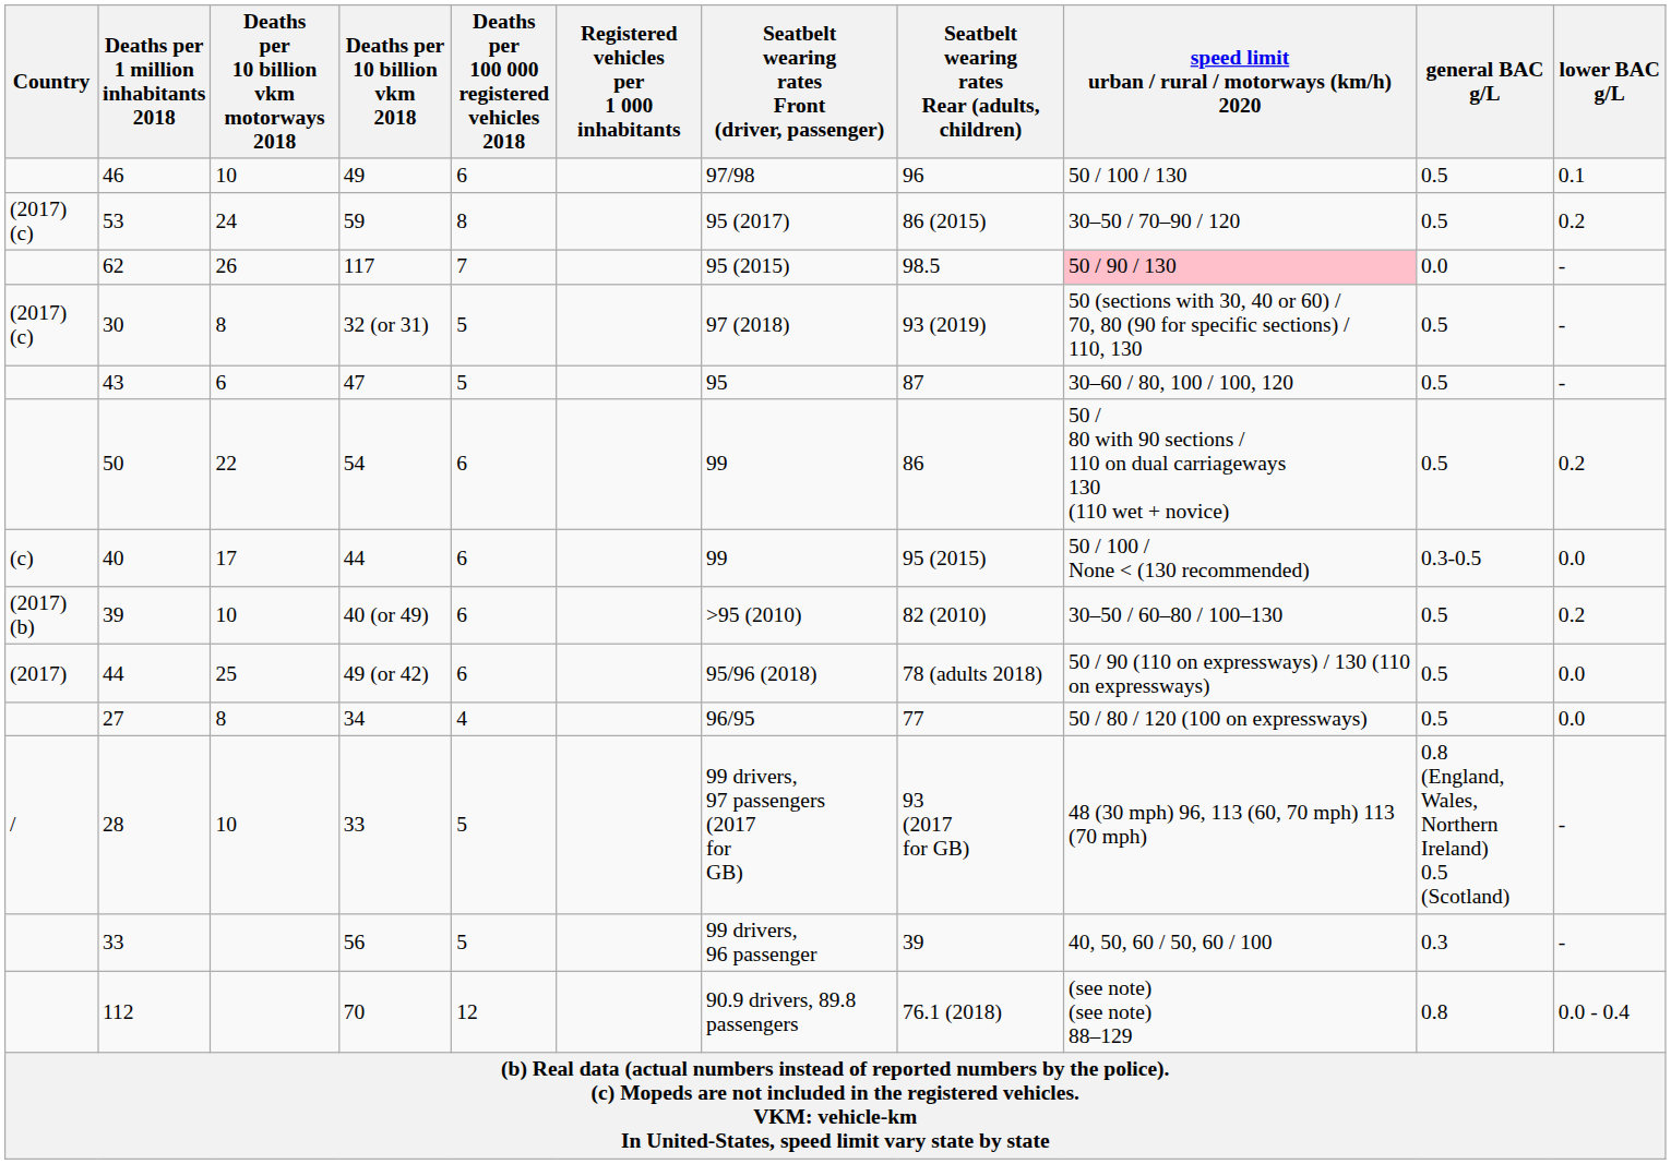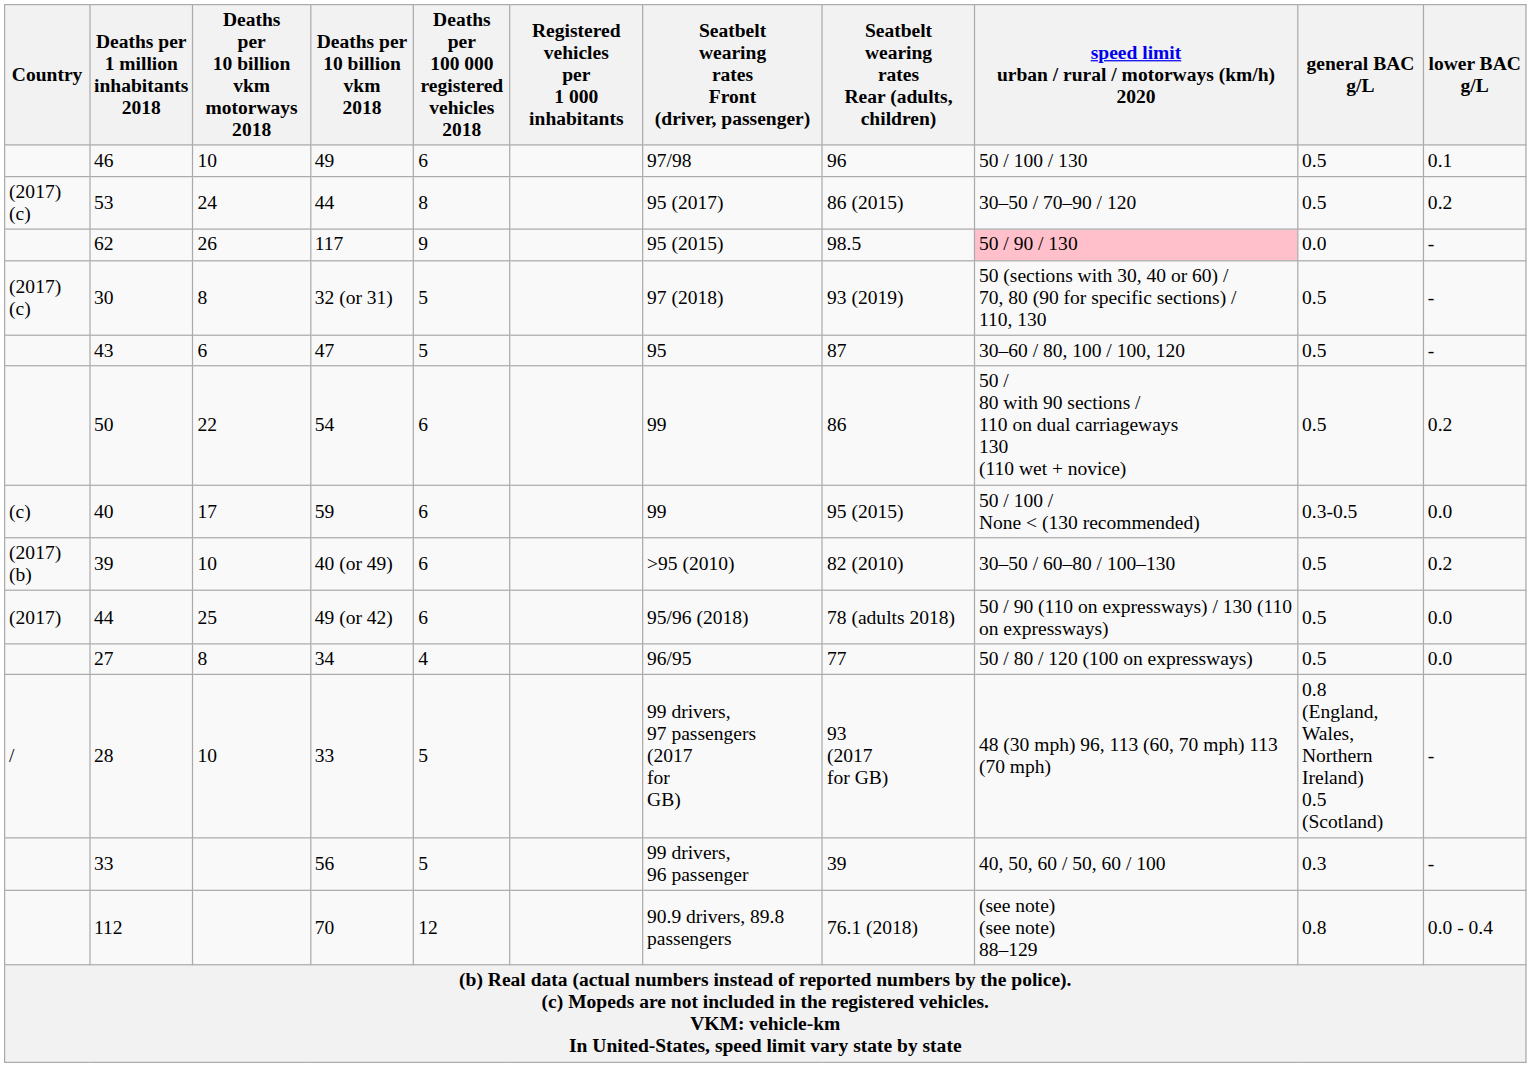53 | Deaths per 10 billion vkm 2018: 59 -> 44
62 | Deaths per 100 000 registered vehicles 2018: 7 -> 9
40 | Deaths per 10 billion vkm 2018: 44 -> 59
